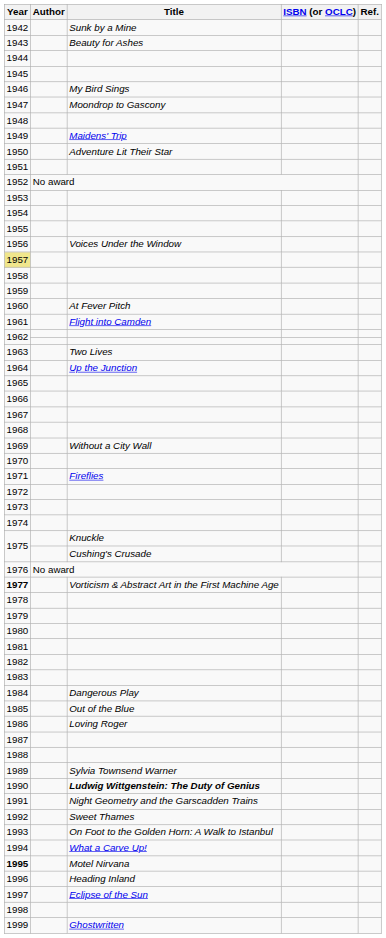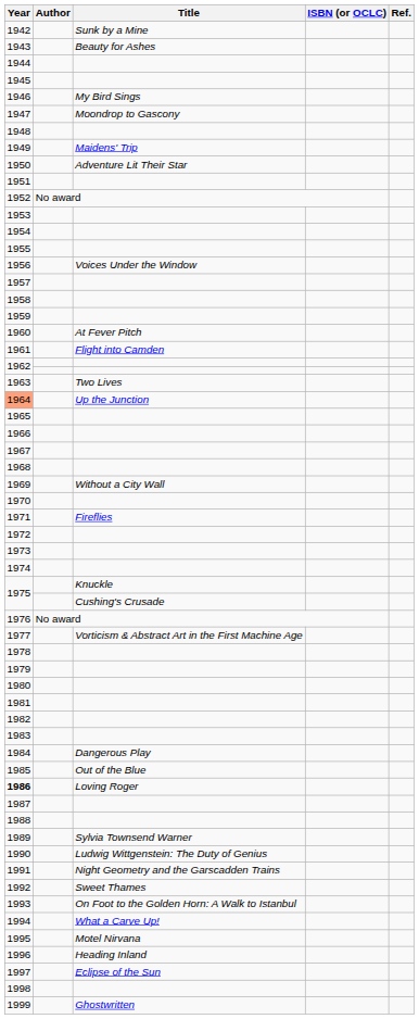1957 | Year: khaki background -> no background
1964 | Year: no background -> lightsalmon background
1977 | Year: bold -> normal
1986 | Year: normal -> bold
1990 | Title: bold -> normal
1995 | Year: bold -> normal
